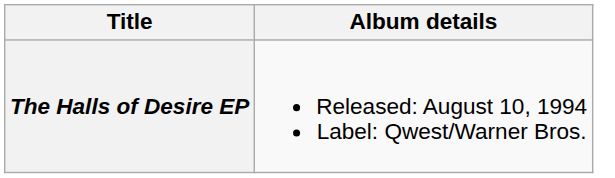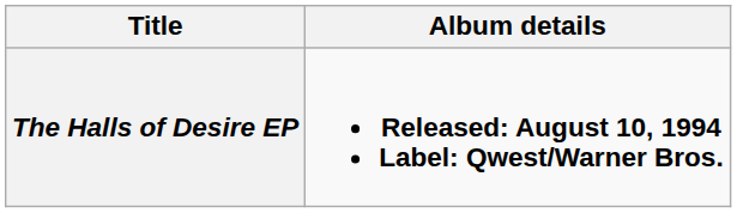The Halls of Desire EP | Album details: normal -> bold
